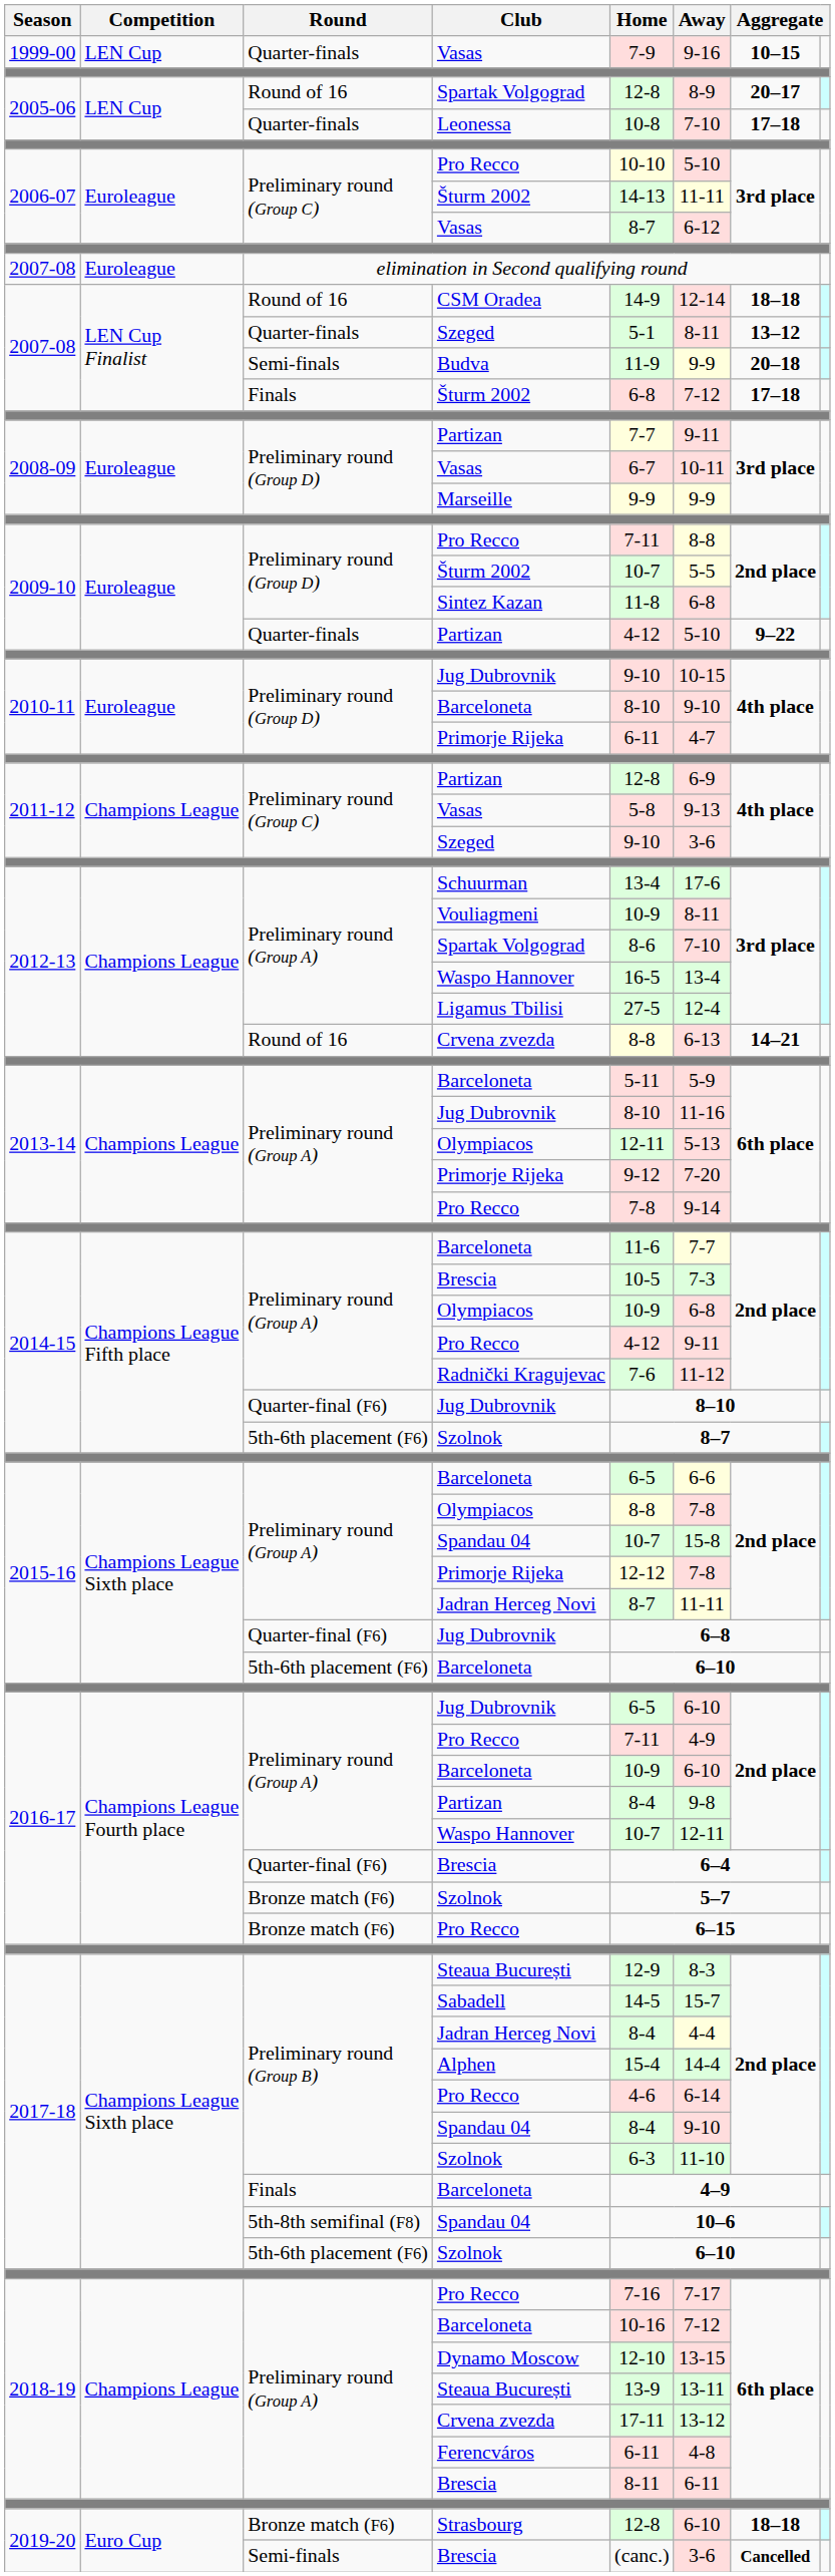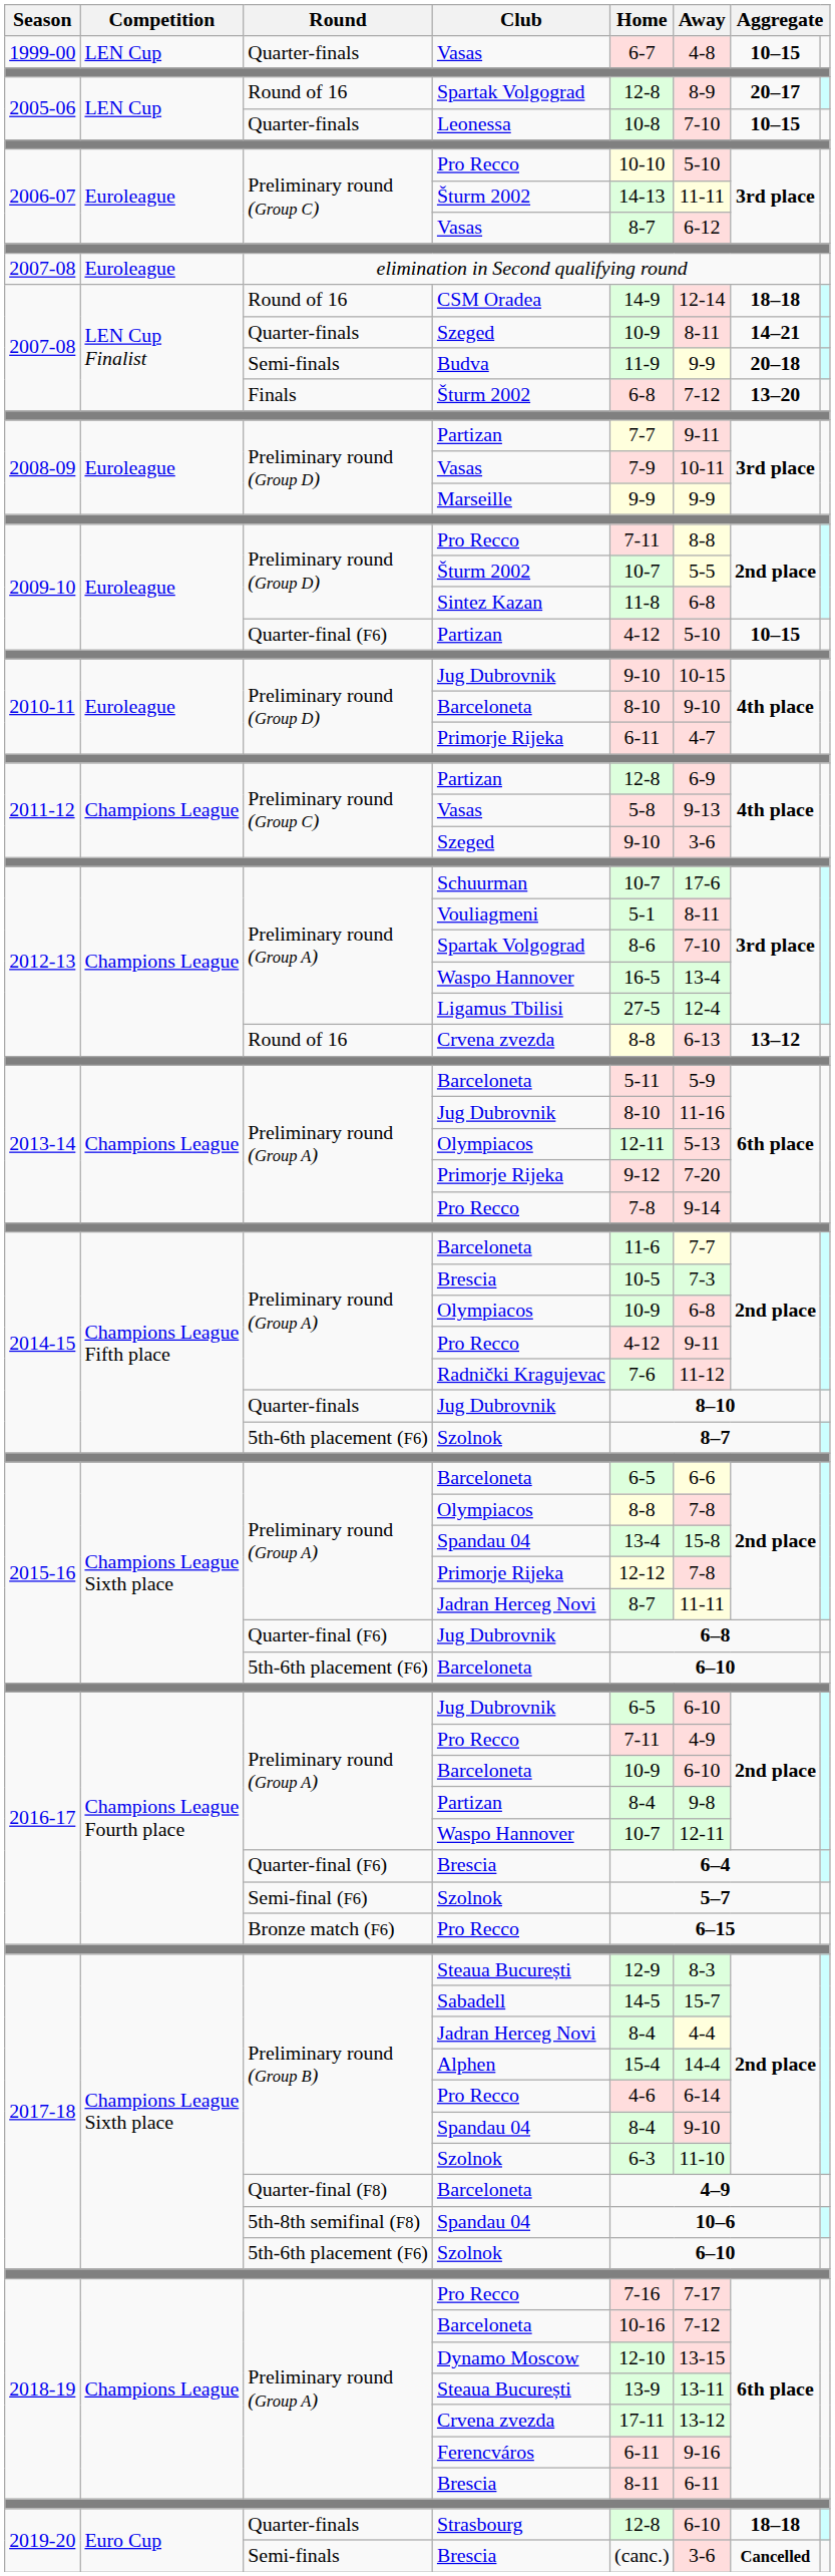1999-00 / Vasas | Home: 7-9 -> 6-7
1999-00 / Vasas | Away: 9-16 -> 4-8
Leonessa | column 7: 17–18 -> 10–15
2007-08 / Szeged | Home: 5-1 -> 10-9
2007-08 / Szeged | column 7: 13–12 -> 14–21
2007-08 / Šturm 2002 | column 7: 17–18 -> 13–20
2008-09 / Vasas | Home: 6-7 -> 7-9
2009-10 / Partizan | Round: Quarter-finals -> Quarter-final (F6)
2009-10 / Partizan | column 7: 9–22 -> 10–15
Schuurman | Home: 13-4 -> 10-7
Vouliagmeni | Home: 10-9 -> 5-1
2012-13 / Crvena zvezda | column 7: 14–21 -> 13–12
2014-15 / Jug Dubrovnik | Round: Quarter-final (F6) -> Quarter-finals
2015-16 / Spandau 04 | Home: 10-7 -> 13-4
2016-17 / Szolnok | Round: Bronze match (F6) -> Semi-final (F6)
2017-18 / Barceloneta | Round: Finals -> Quarter-final (F8)
Ferencváros | Away: 4-8 -> 9-16
Strasbourg | Round: Bronze match (F6) -> Quarter-finals
